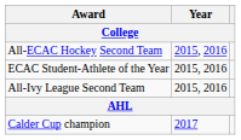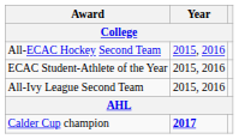Calder Cup champion | Year: normal -> bold
